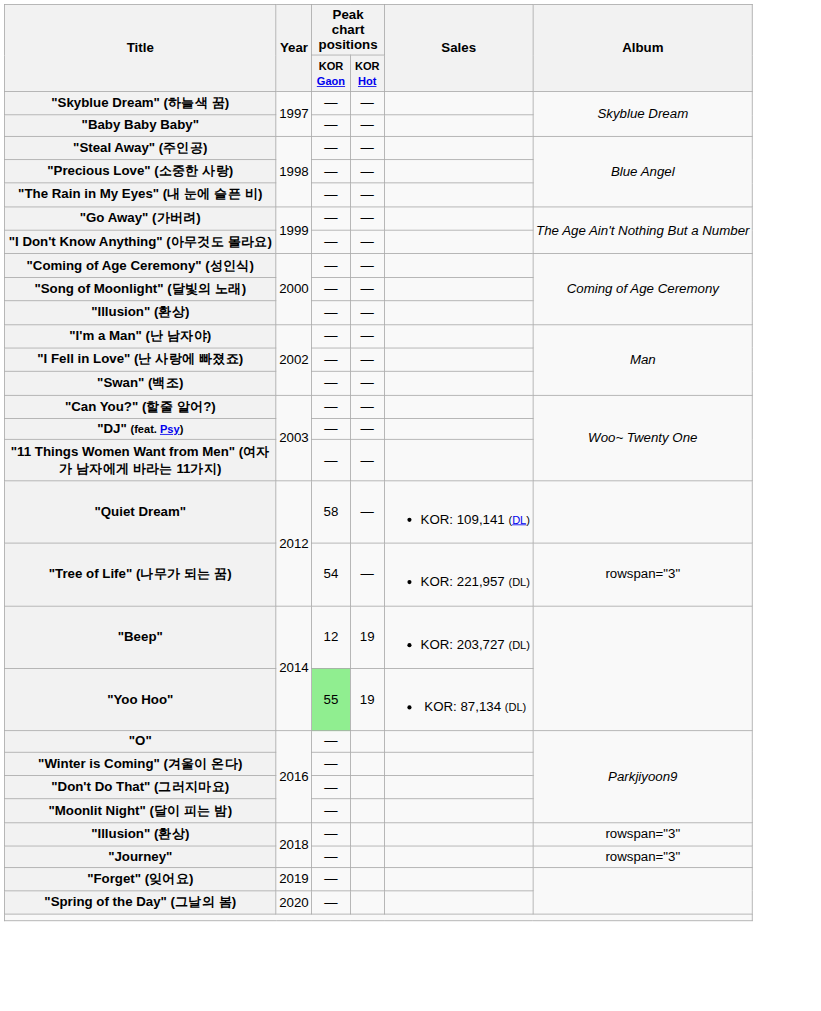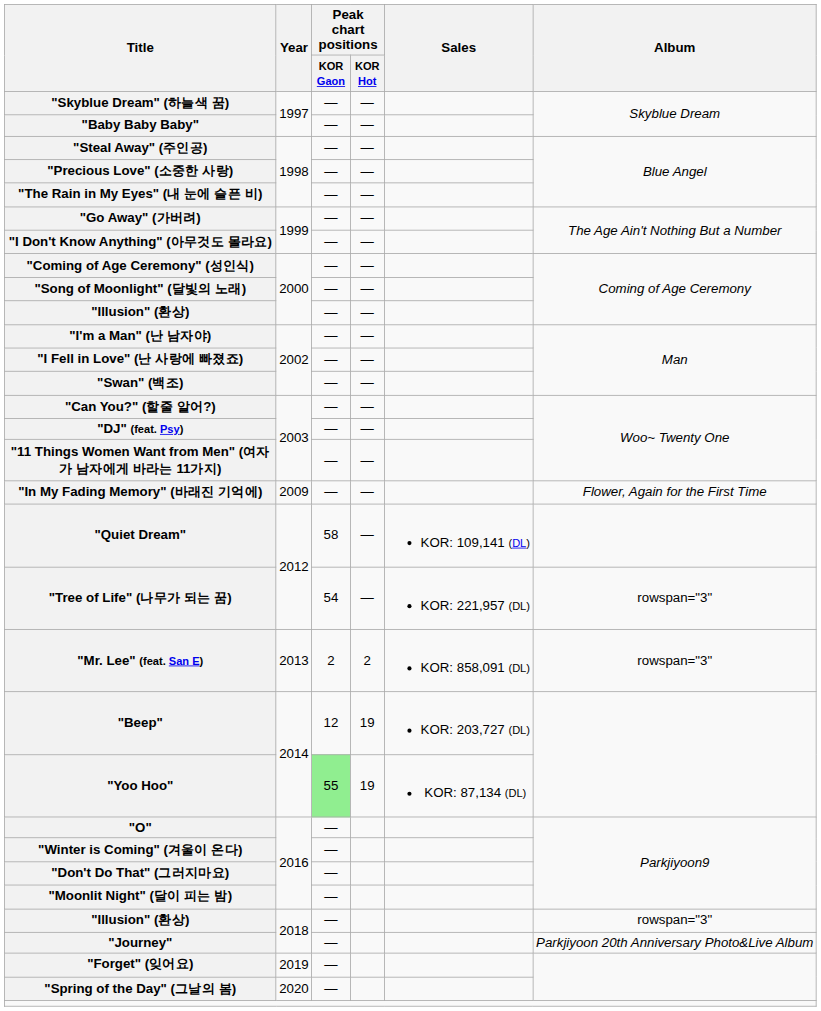+ row: "In My Fading Memory" (바래진 기억에) | 2009 | — | — | Flower, Again for the First Time
+ row: "Mr. Lee" (feat. San E) | 2013 | 2 | 2 | KOR: 858,091 (DL) | rowspan="3"
"Journey" | Album: rowspan="3" -> Parkjiyoon 20th Anniversary Photo&Live Album
